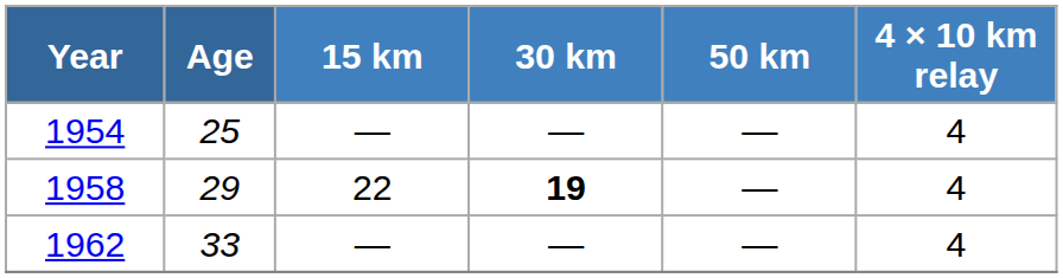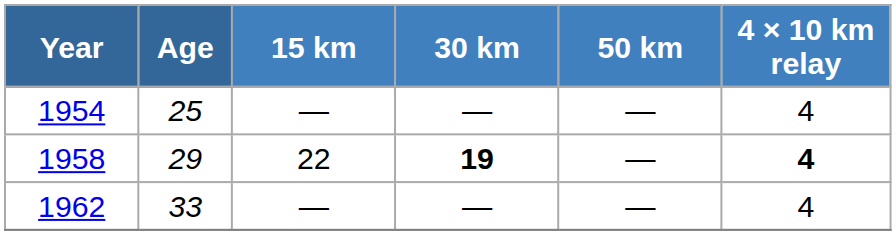1958 | 4 × 10 km relay: normal -> bold
